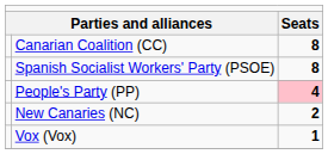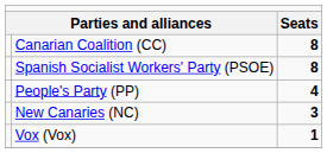People's Party (PP) | column 3: pink background -> no background
New Canaries (NC) | column 3: 2 -> 3
